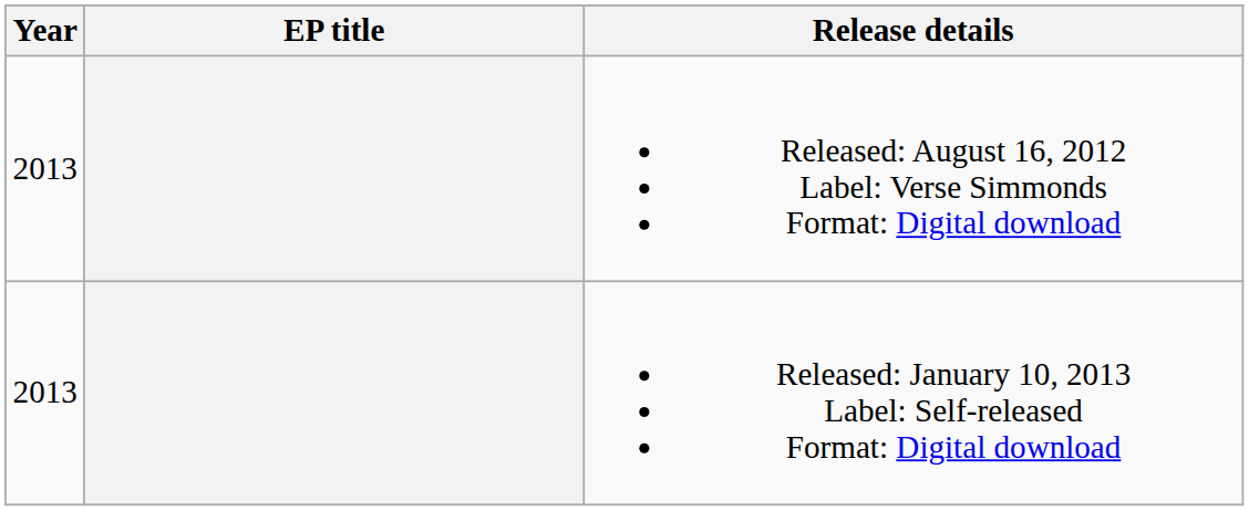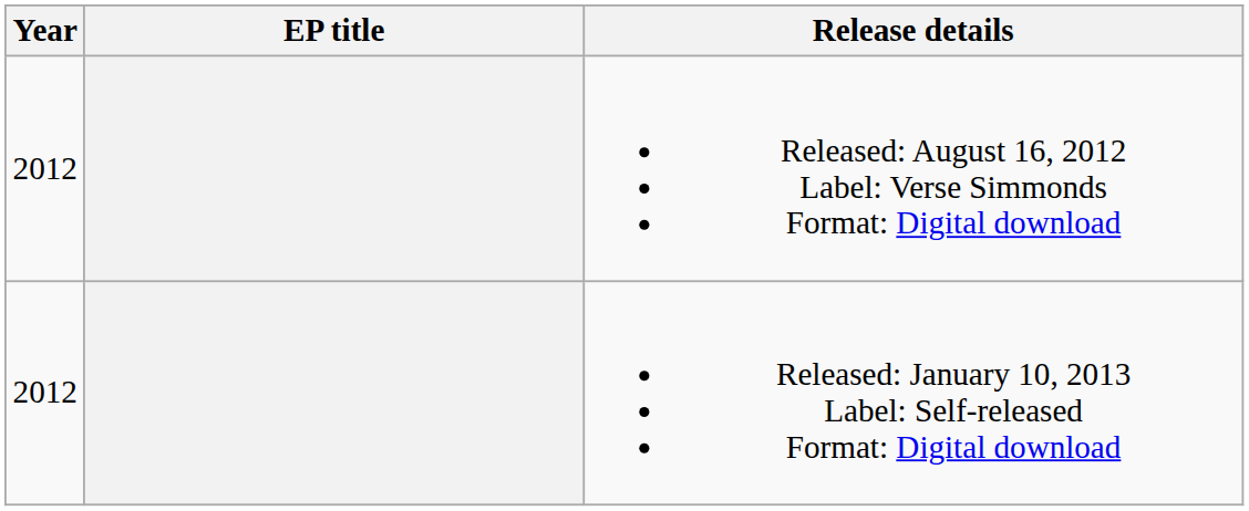row 2 | Year: 2013 -> 2012
row 3 | Year: 2013 -> 2012
